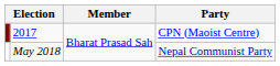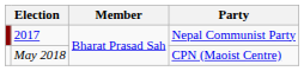2017 | Party: CPN (Maoist Centre) -> Nepal Communist Party
May 2018 | Party: Nepal Communist Party -> CPN (Maoist Centre)
